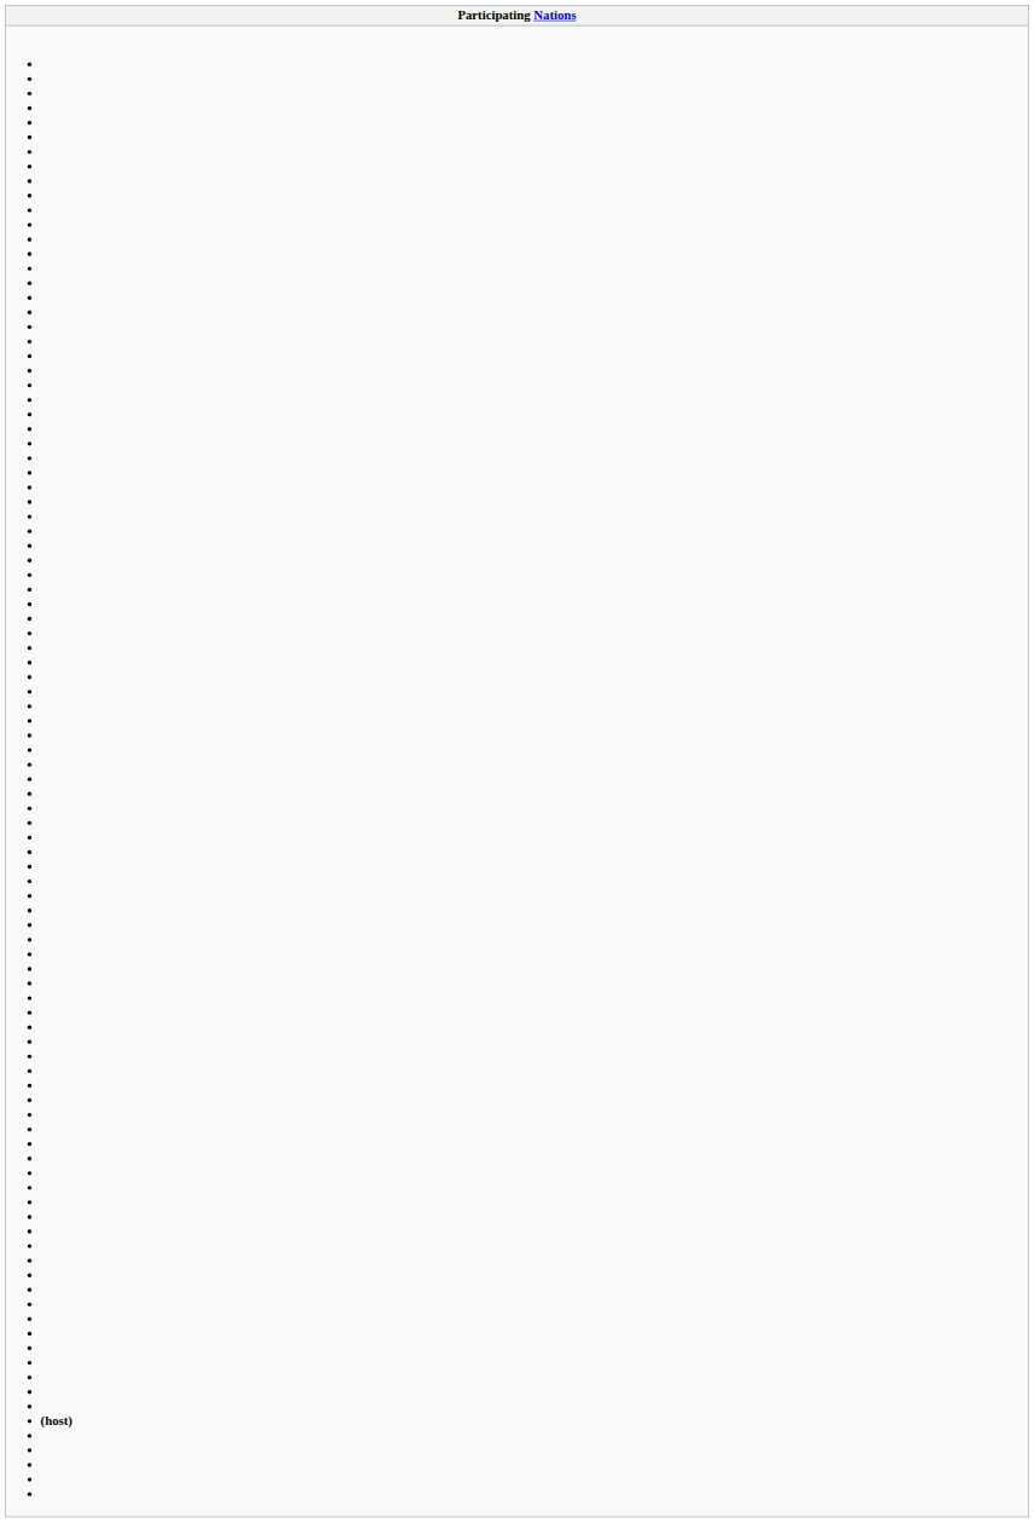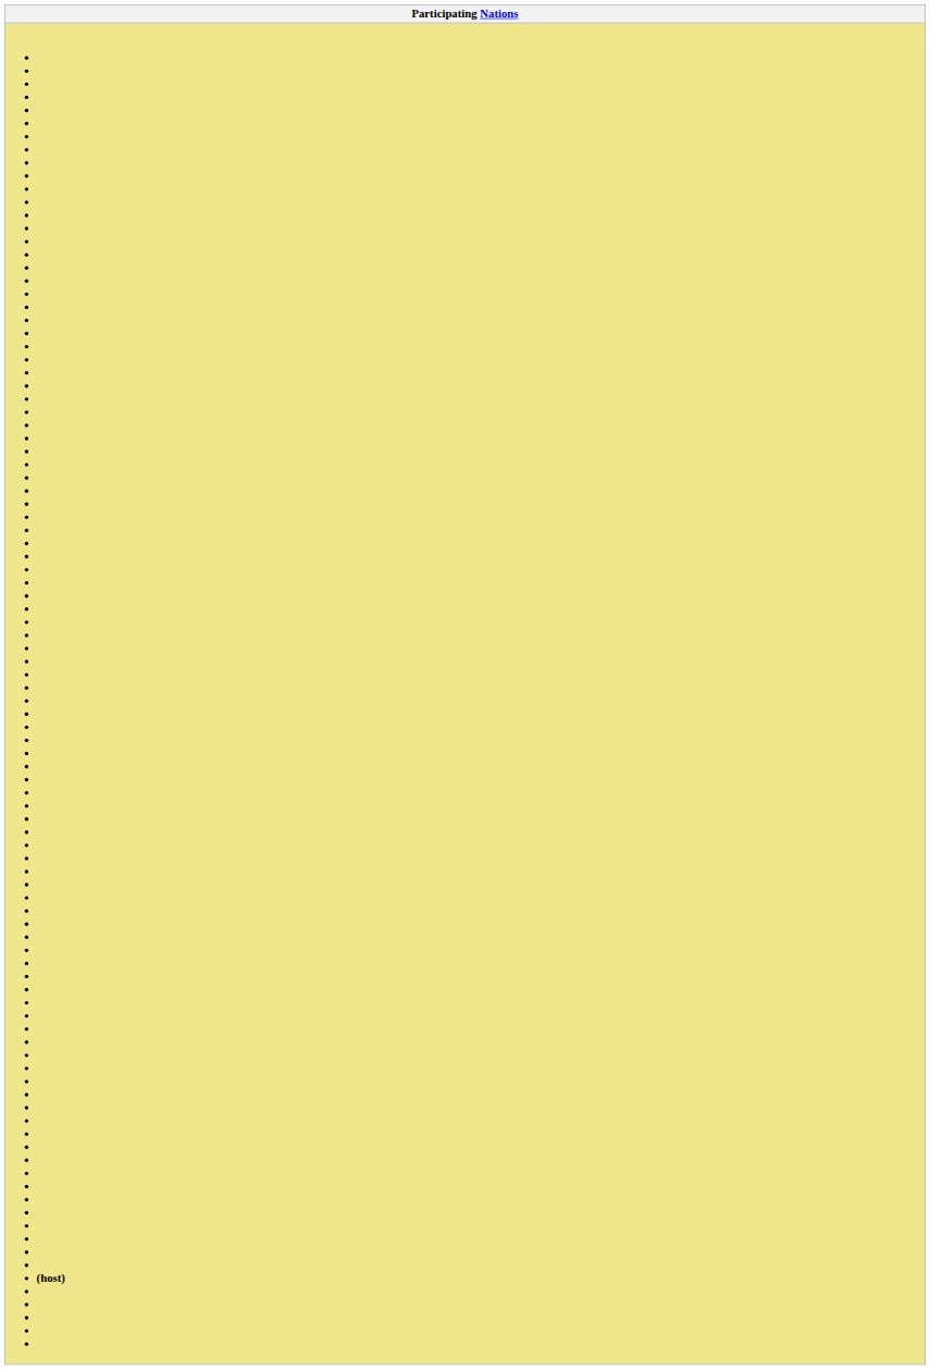row 2 | column 1: no background -> khaki background
